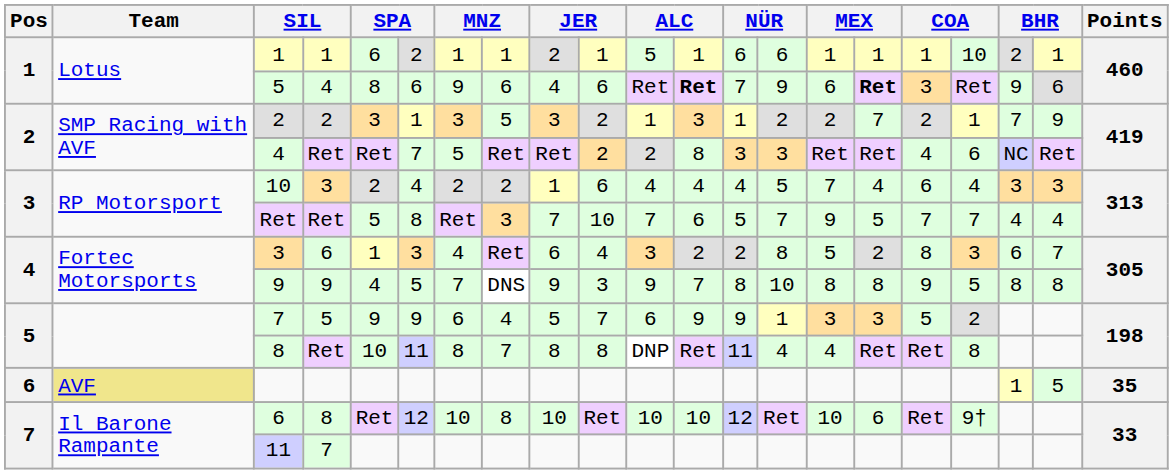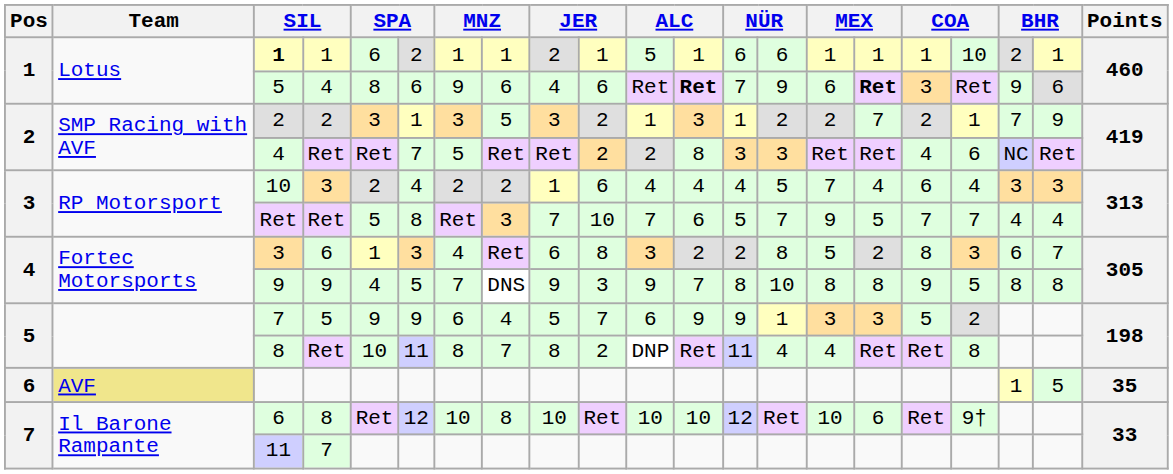row 2 | column 3: normal -> bold
row 8 | column 10: 4 -> 8
row 11 | column 10: 8 -> 2
